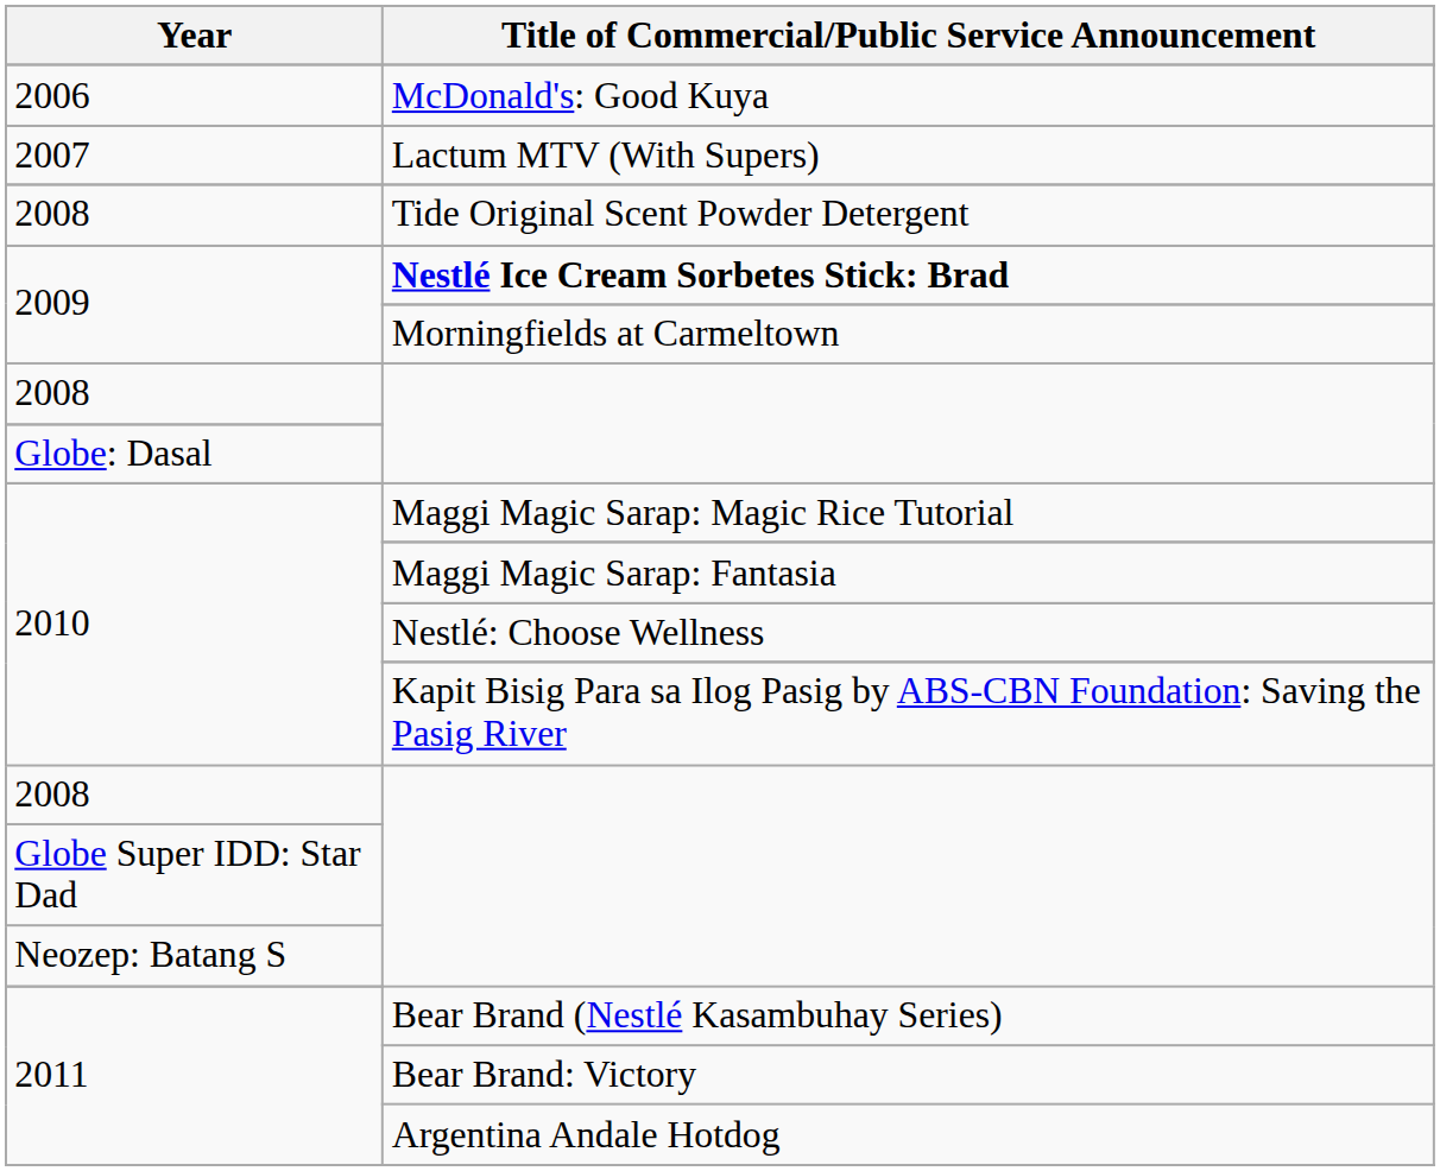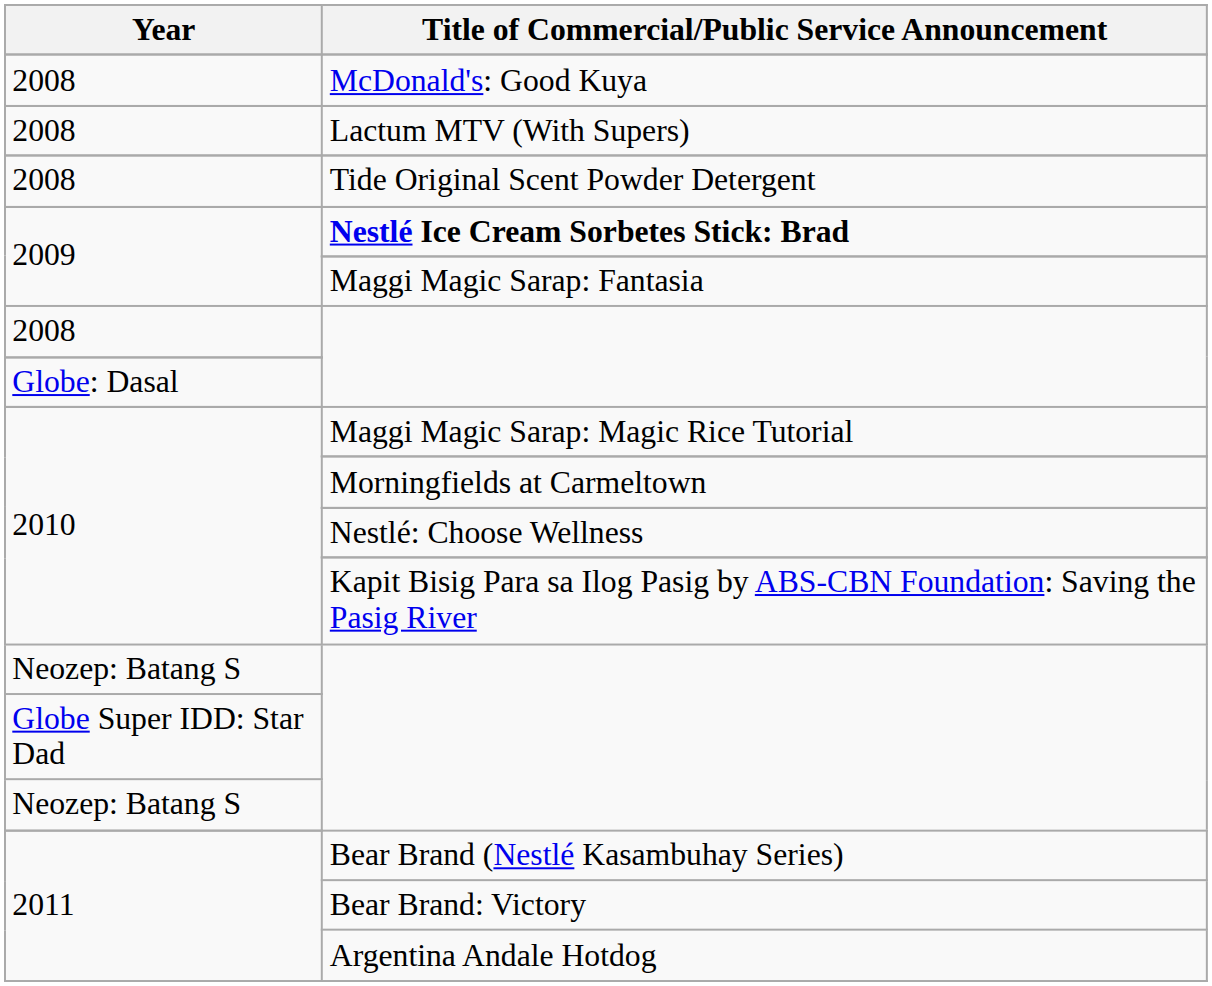row 2 | Year: 2006 -> 2008
row 3 | Year: 2007 -> 2008
row 6 | Title of Commercial/Public Service Announcement: Morningfields at Carmeltown -> Maggi Magic Sarap: Fantasia
row 10 | Title of Commercial/Public Service Announcement: Maggi Magic Sarap: Fantasia -> Morningfields at Carmeltown
row 13 | Year: 2008 -> Neozep: Batang S
